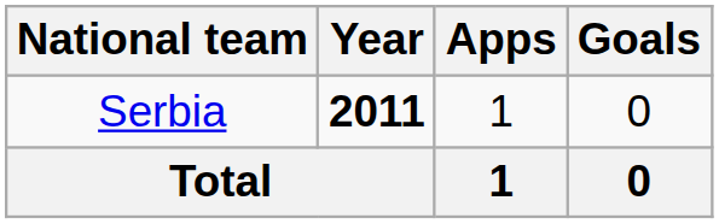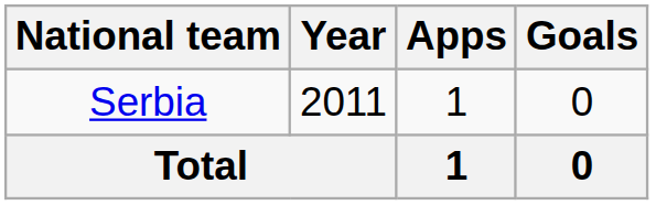Serbia | Year: bold -> normal
